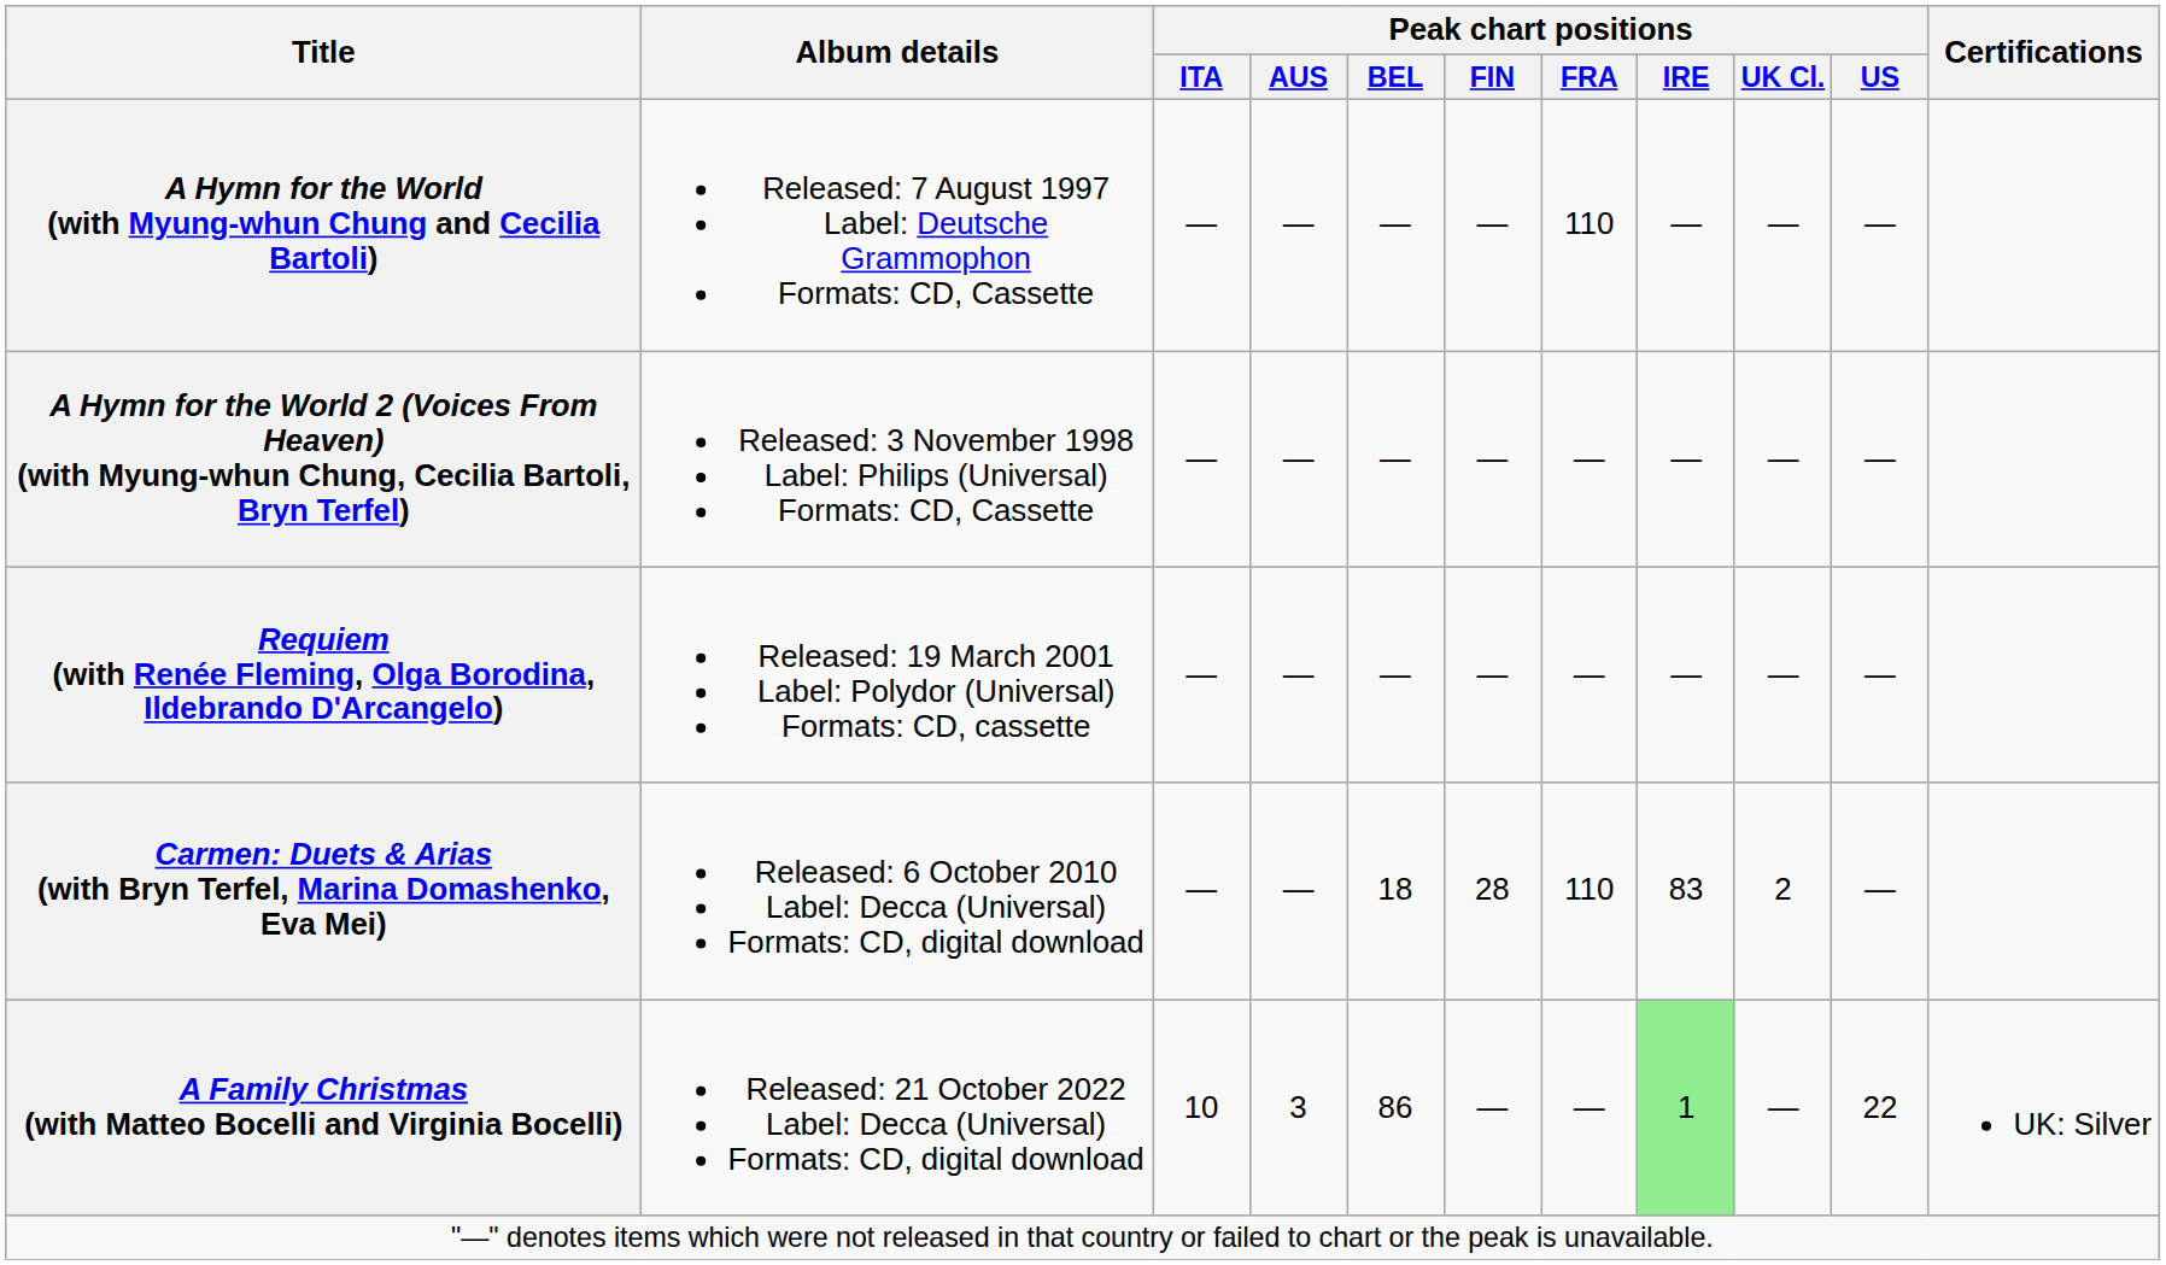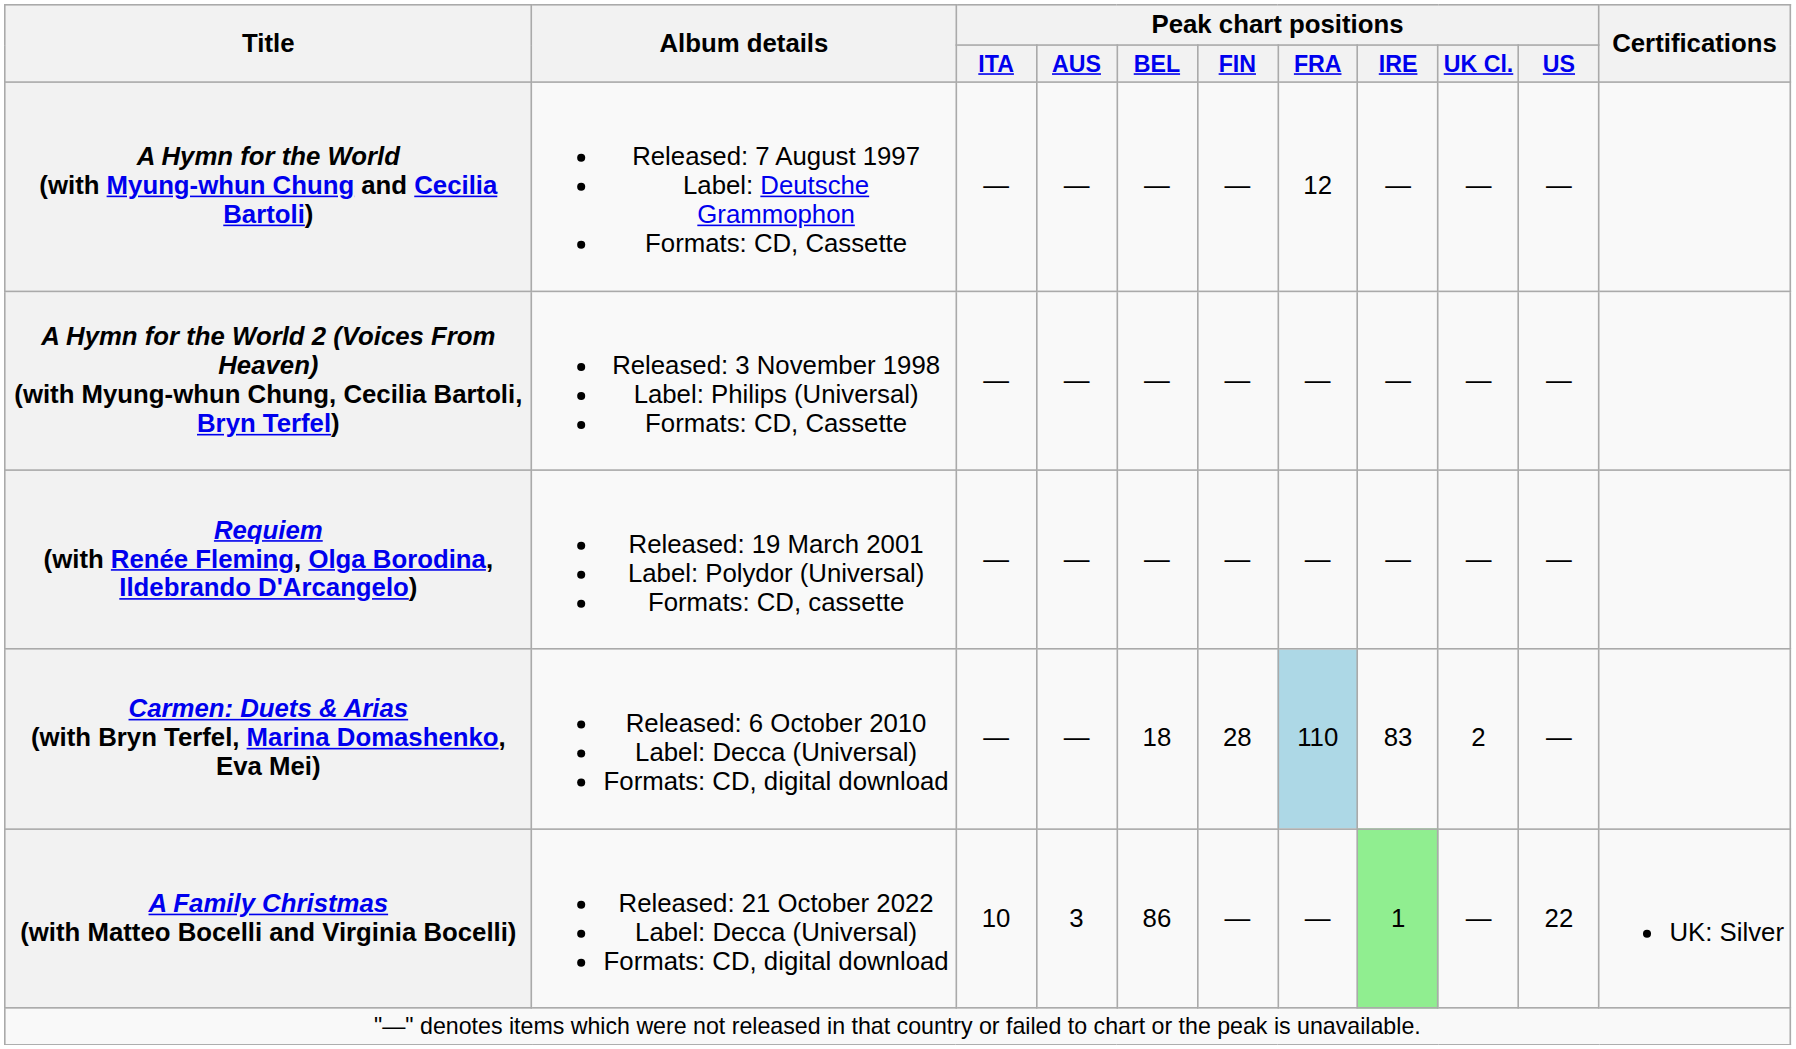row 3 | Peak chart positions / FRA: 110 -> 12
row 6 | Peak chart positions / FRA: no background -> lightblue background
